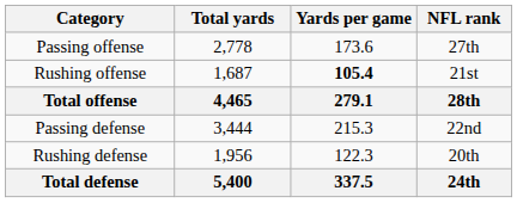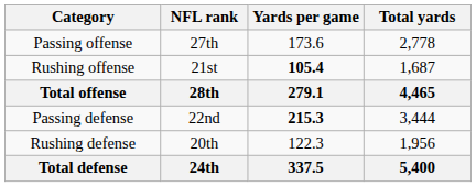columns swapped: Total yards <-> NFL rank
Passing defense | Yards per game: normal -> bold
